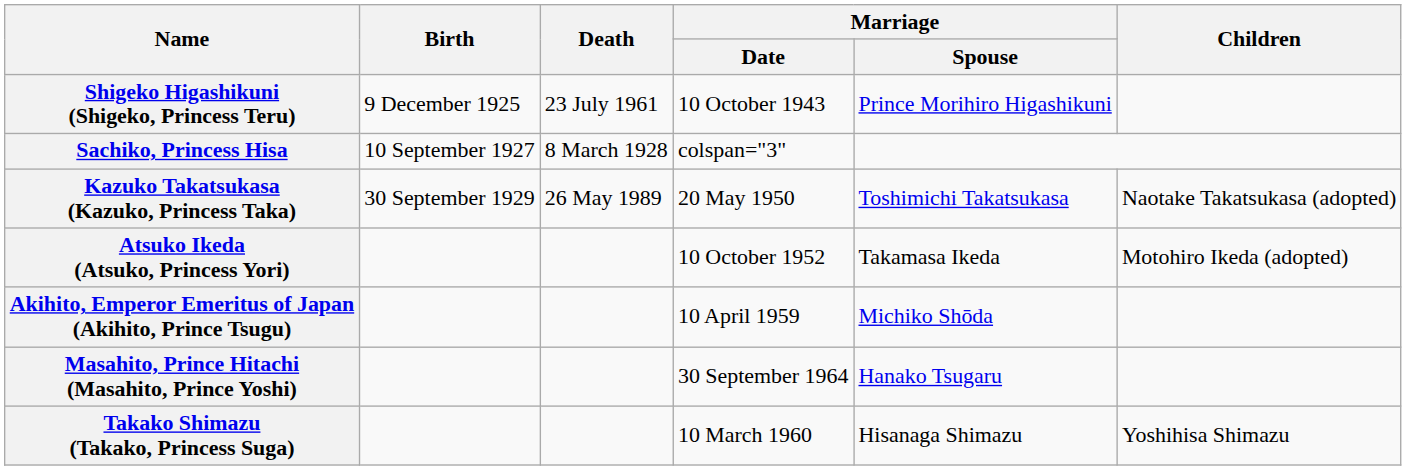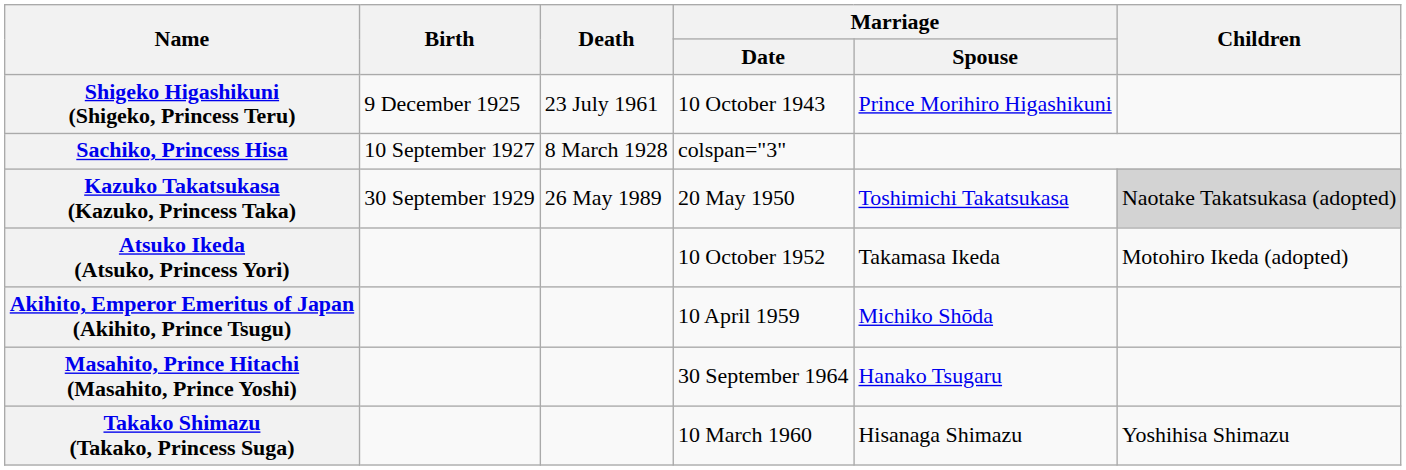Kazuko Takatsukasa (Kazuko, Princess Taka) | Children: no background -> lightgrey background
